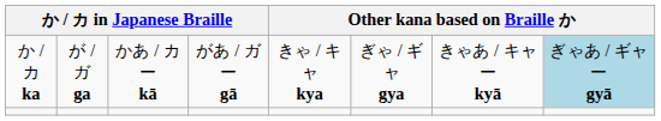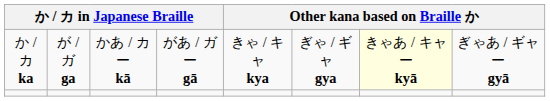か / カ ka | column 7: no background -> lightyellow background
か / カ ka | column 8: lightblue background -> no background
